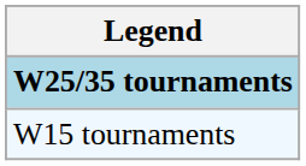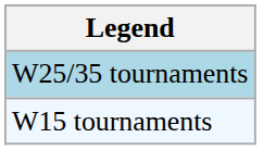row 2 | column 1: bold -> normal
